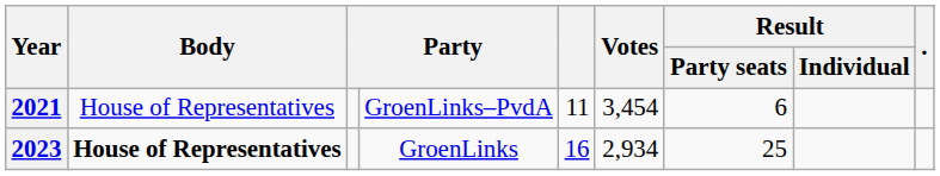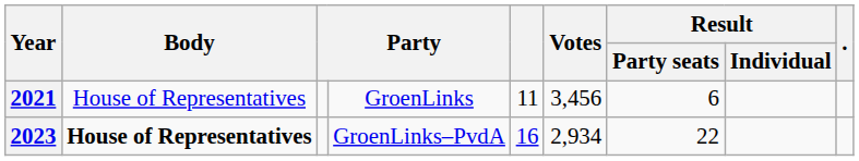2021 | column 4: GroenLinks–PvdA -> GroenLinks
2021 | Votes: 3,454 -> 3,456
2023 | column 4: GroenLinks -> GroenLinks–PvdA
2023 | Result / Party seats: 25 -> 22
